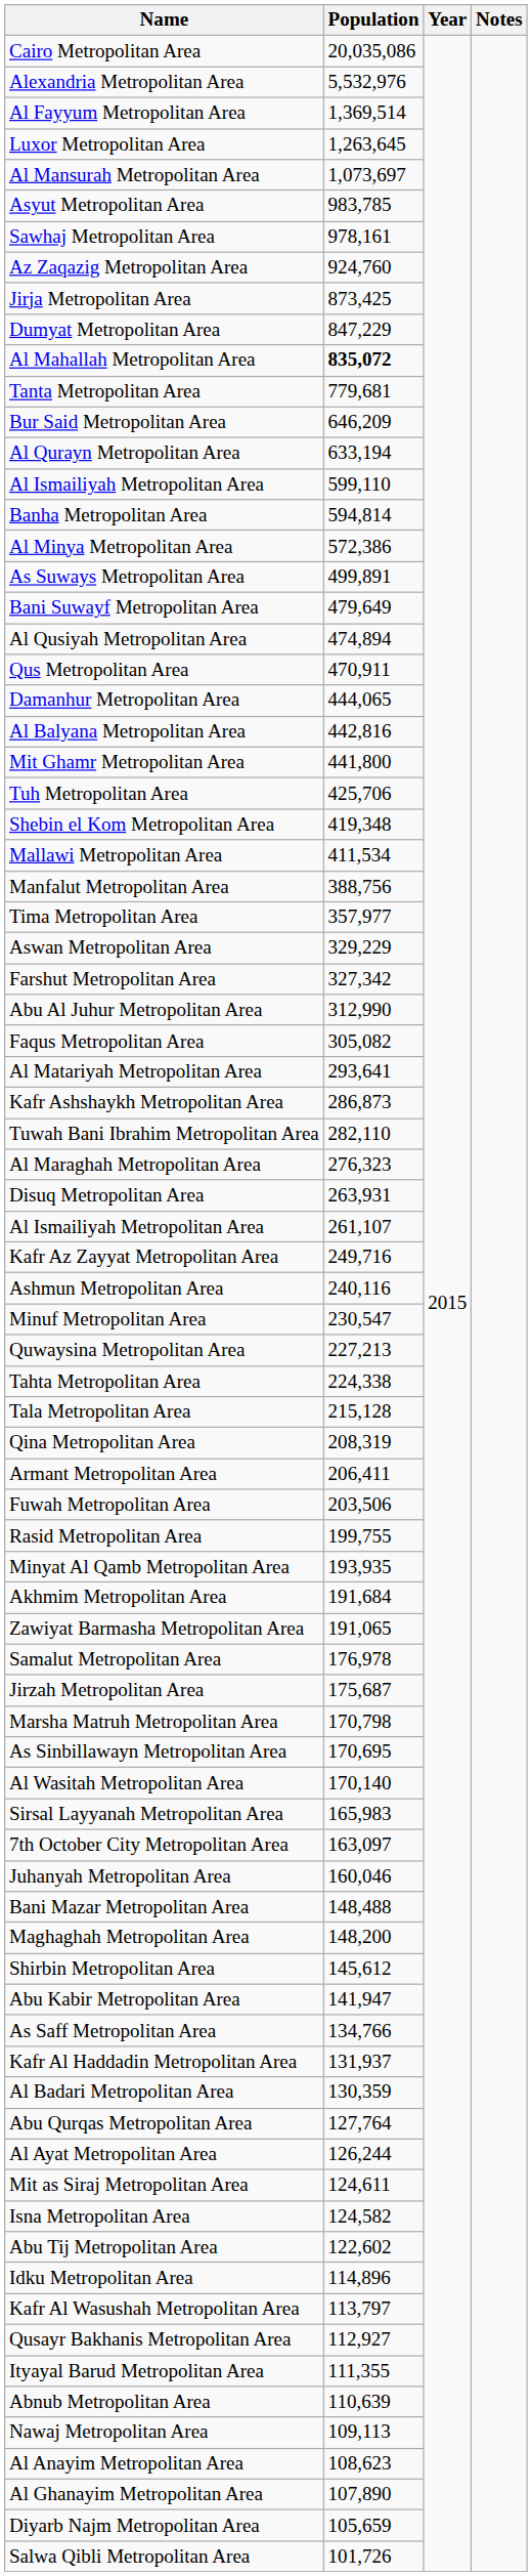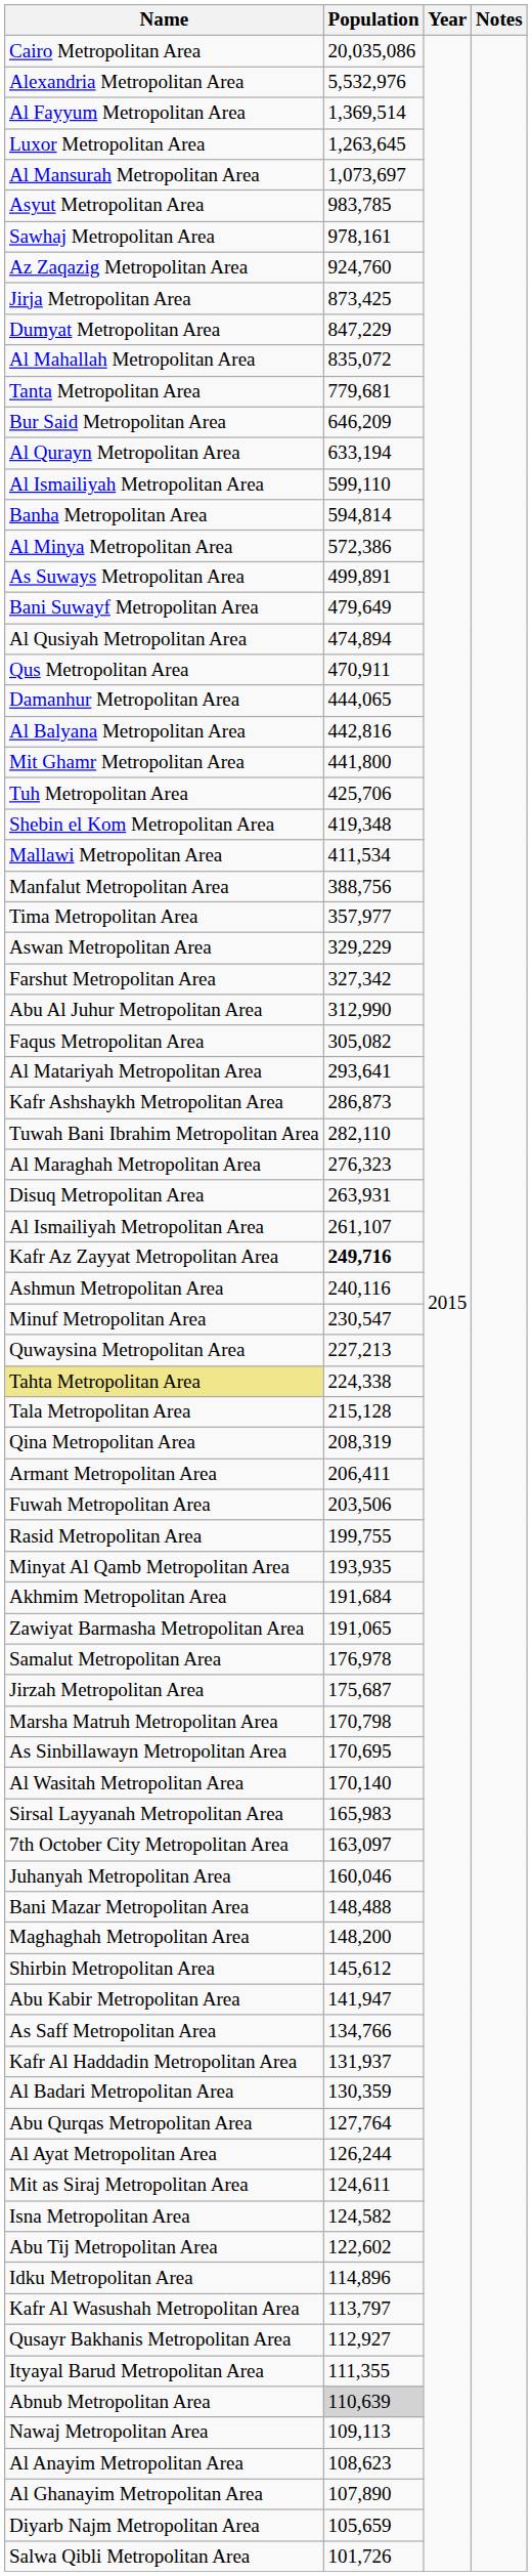Al Mahallah Metropolitan Area | Population: bold -> normal
Kafr Az Zayyat Metropolitan Area | Population: normal -> bold
Tahta Metropolitan Area | Name: no background -> khaki background
Abnub Metropolitan Area | Population: no background -> lightgrey background
